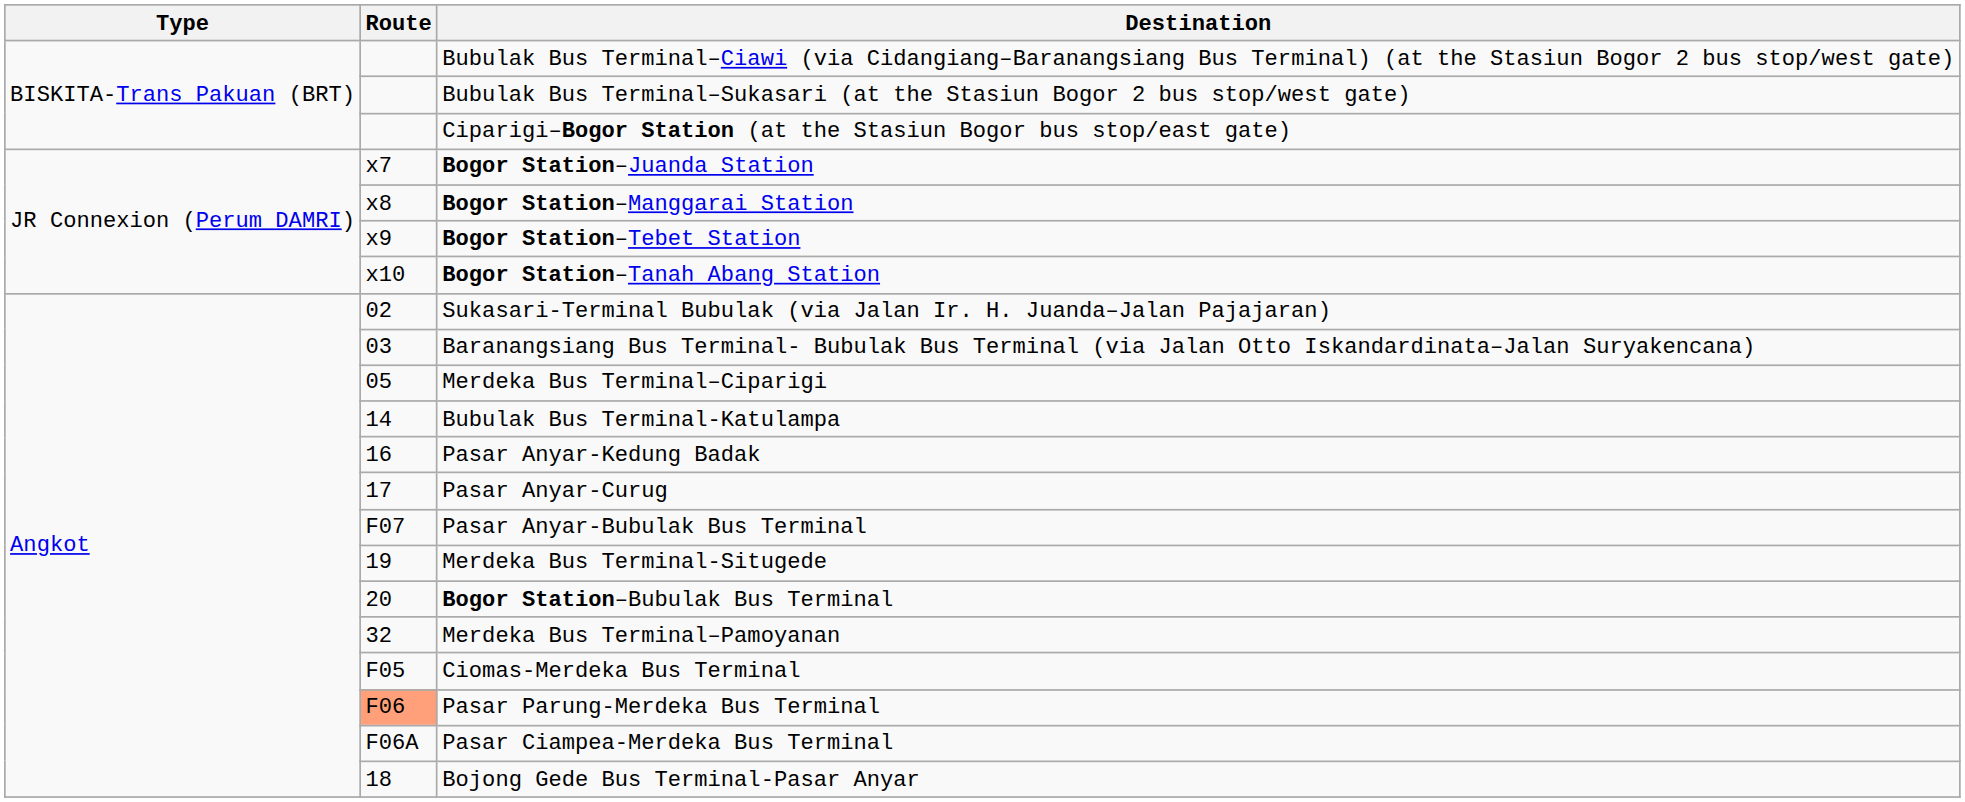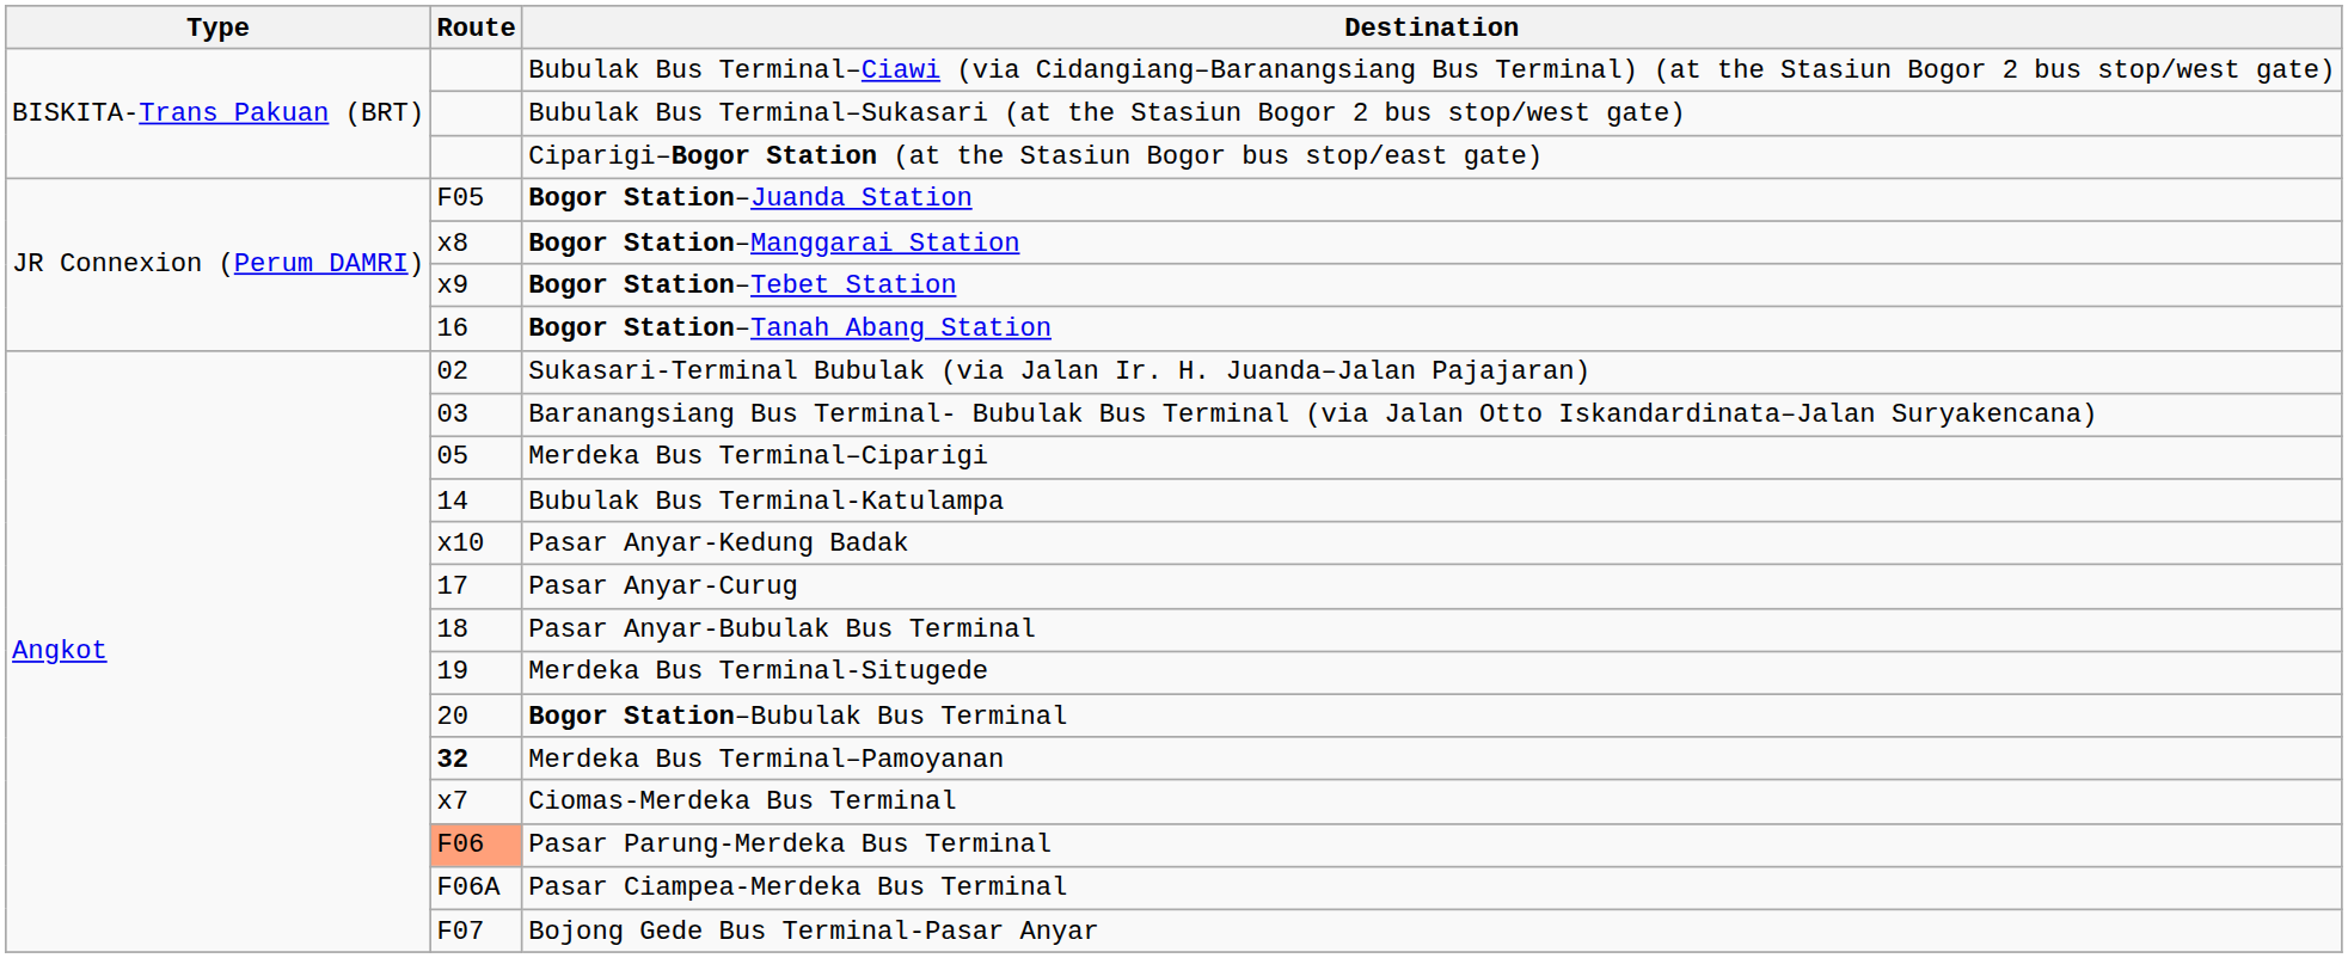Bogor Station–Juanda Station | Route: x7 -> F05
Bogor Station–Tanah Abang Station | Route: x10 -> 16
Pasar Anyar-Kedung Badak | Route: 16 -> x10
Pasar Anyar-Bubulak Bus Terminal | Route: F07 -> 18
Merdeka Bus Terminal–Pamoyanan | Route: normal -> bold
Ciomas-Merdeka Bus Terminal | Route: F05 -> x7
Bojong Gede Bus Terminal-Pasar Anyar | Route: 18 -> F07
